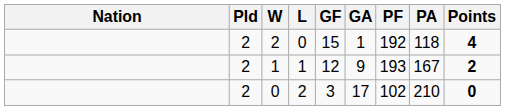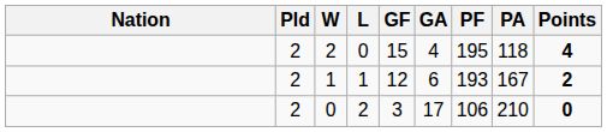row 2 | GA: 1 -> 4
row 2 | PF: 192 -> 195
row 3 | GA: 9 -> 6
row 4 | PF: 102 -> 106
